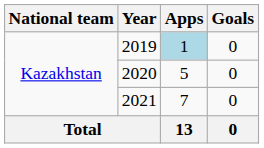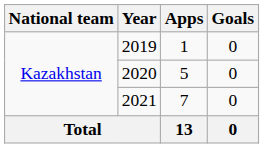2019 | Apps: lightblue background -> no background
